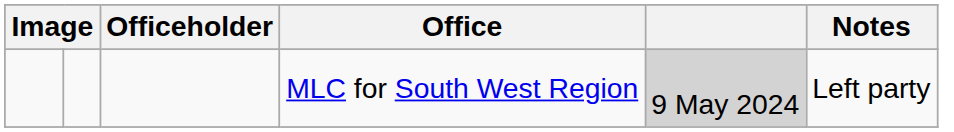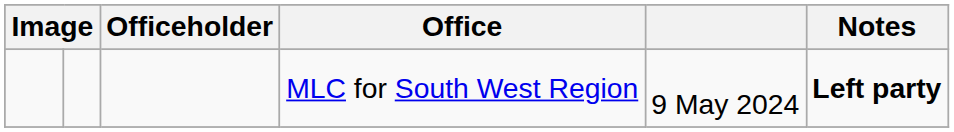MLC for South West Region | column 5: lightgrey background -> no background
MLC for South West Region | Notes: normal -> bold
